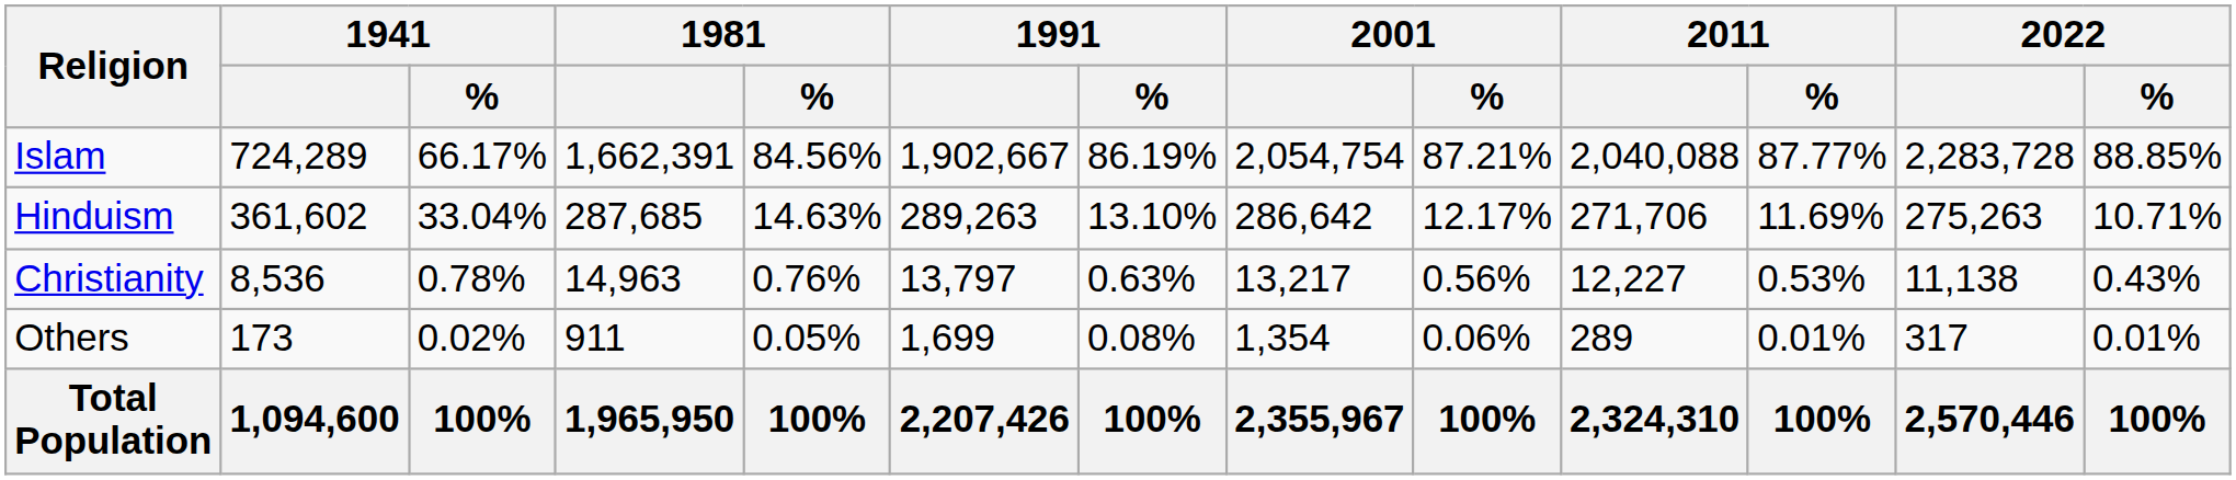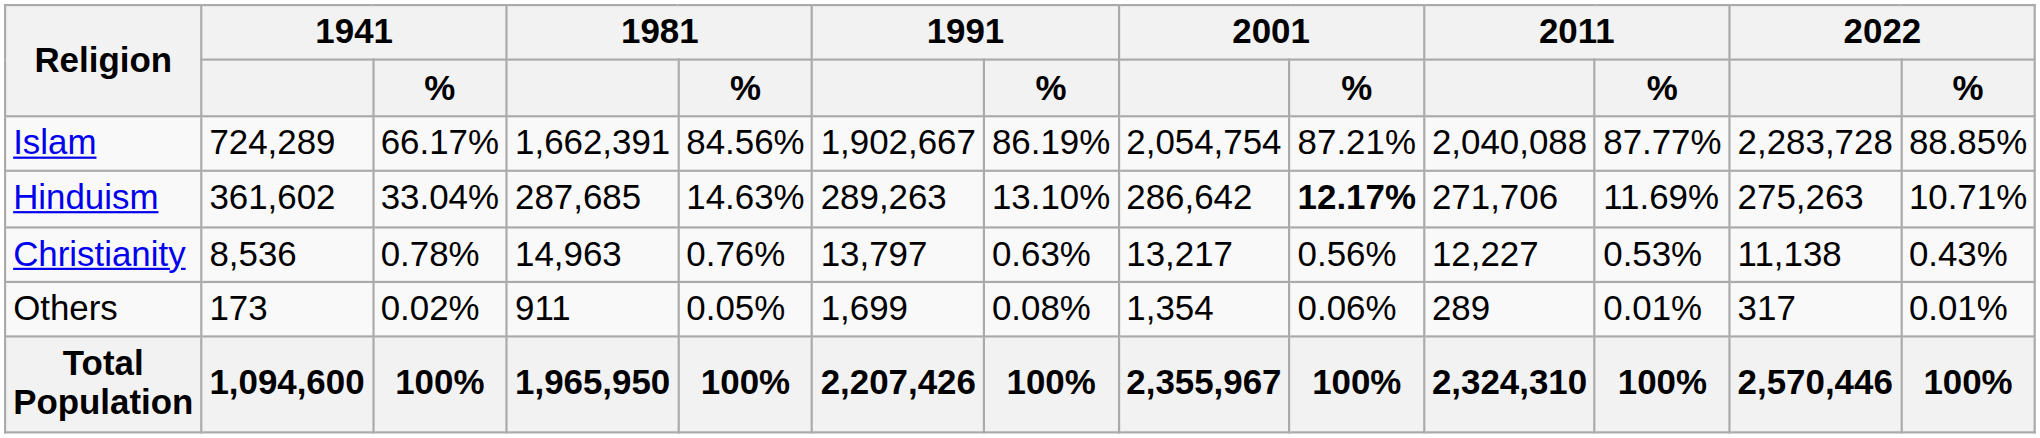Hinduism | 2001 / %: normal -> bold
